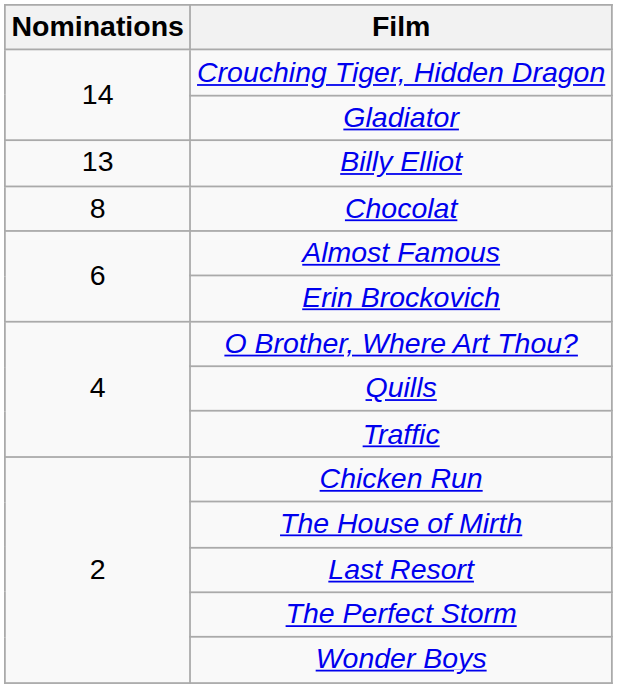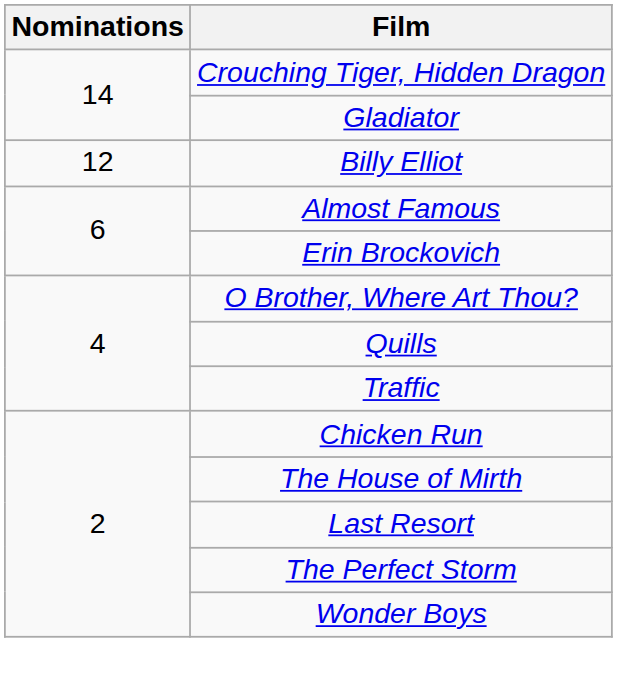Billy Elliot | Nominations: 13 -> 12
- row: 8 | Chocolat
